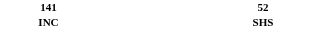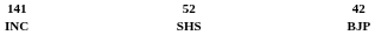+ column: 42 | BJP
